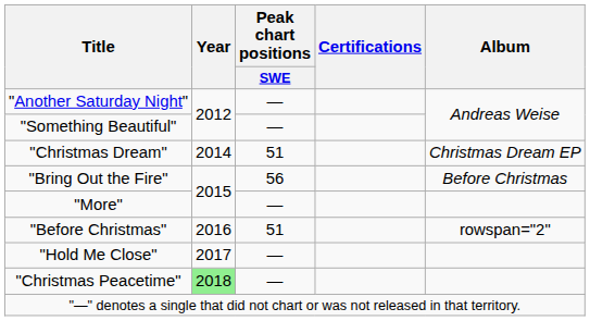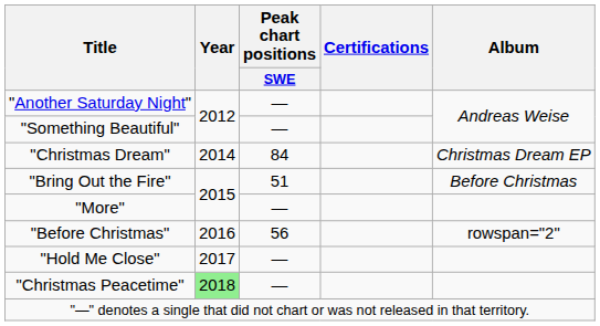"Christmas Dream" | Peak chart positions / SWE: 51 -> 84
"Bring Out the Fire" | Peak chart positions / SWE: 56 -> 51
"Before Christmas" | Peak chart positions / SWE: 51 -> 56
